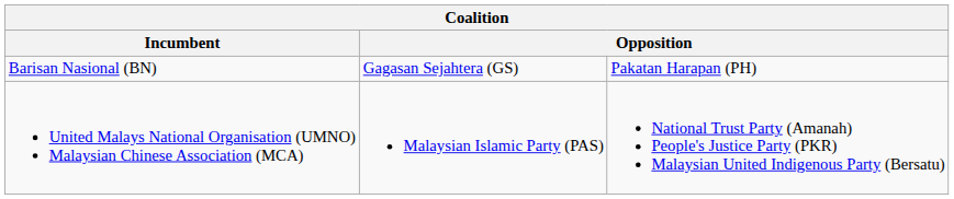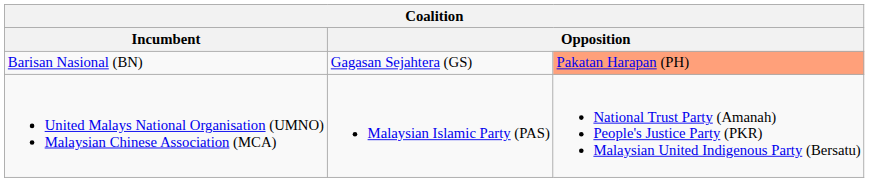Barisan Nasional (BN) | column 3: no background -> lightsalmon background
